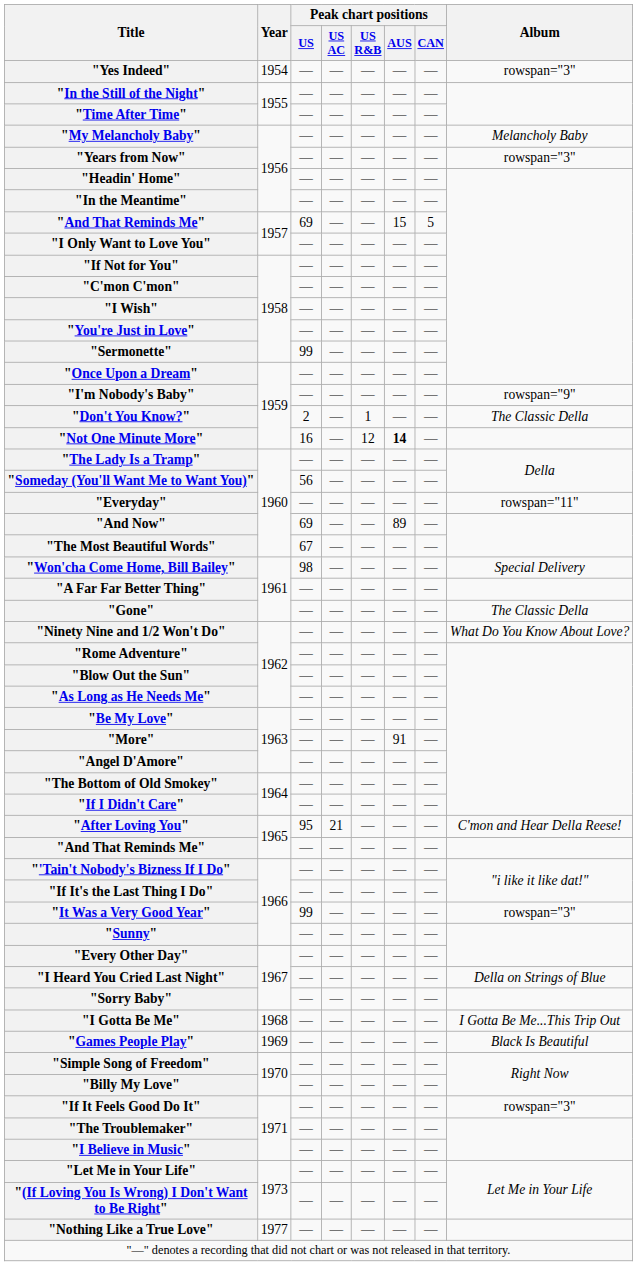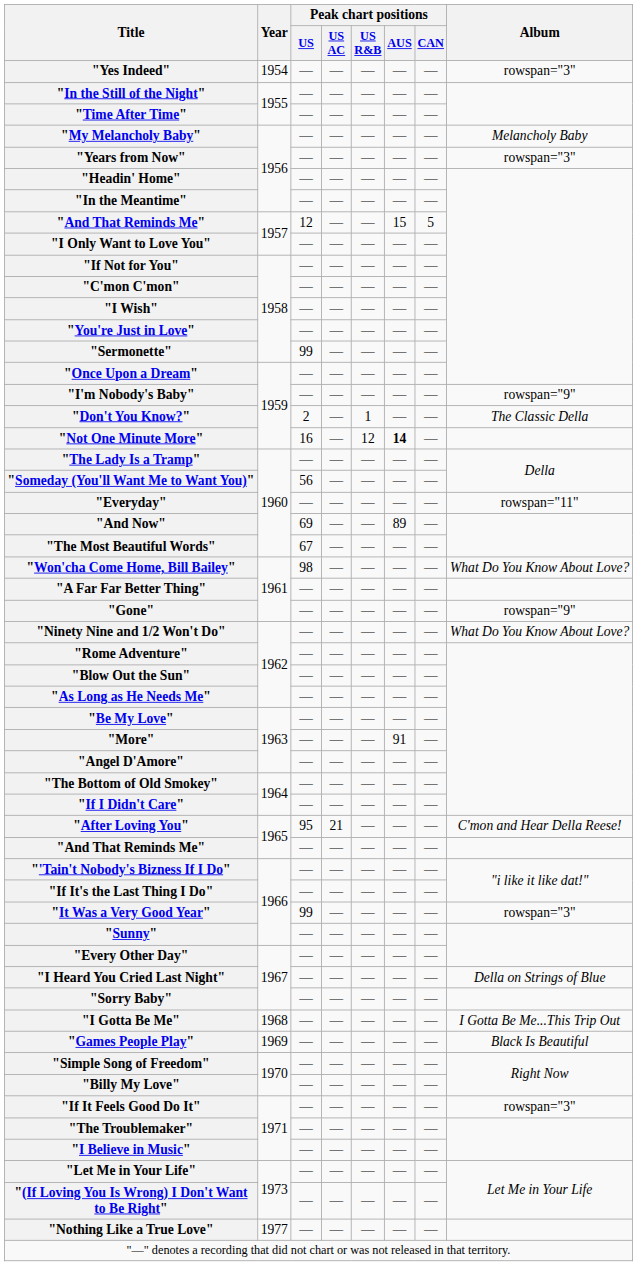"And That Reminds Me" / 1957 | Peak chart positions / US: 69 -> 12
"Won'cha Come Home, Bill Bailey" | Album: Special Delivery -> What Do You Know About Love?
"Gone" | Album: The Classic Della -> rowspan="9"
